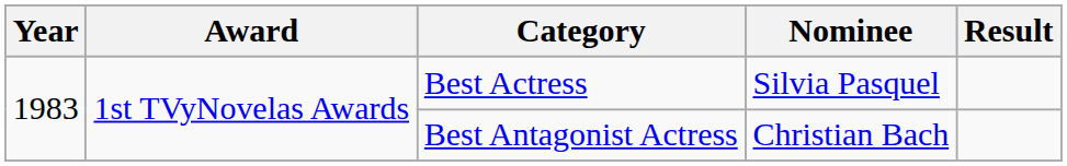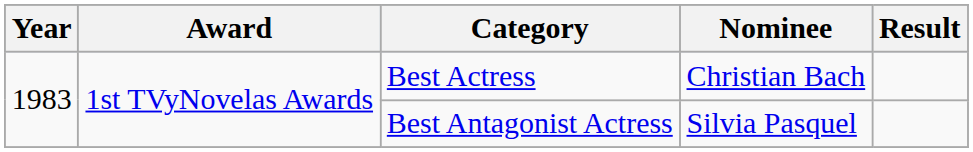Best Actress | Nominee: Silvia Pasquel -> Christian Bach
Best Antagonist Actress | Nominee: Christian Bach -> Silvia Pasquel
